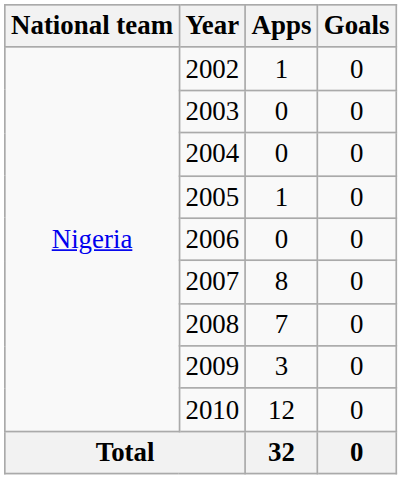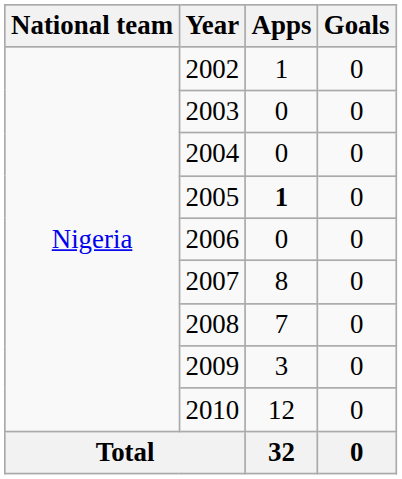2005 | Apps: normal -> bold
